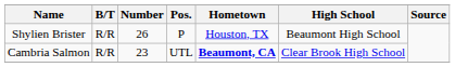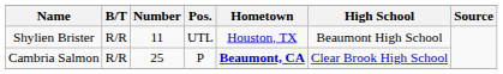Shylien Brister | Number: 26 -> 11
Shylien Brister | Pos.: P -> UTL
Cambria Salmon | Number: 23 -> 25
Cambria Salmon | Pos.: UTL -> P
